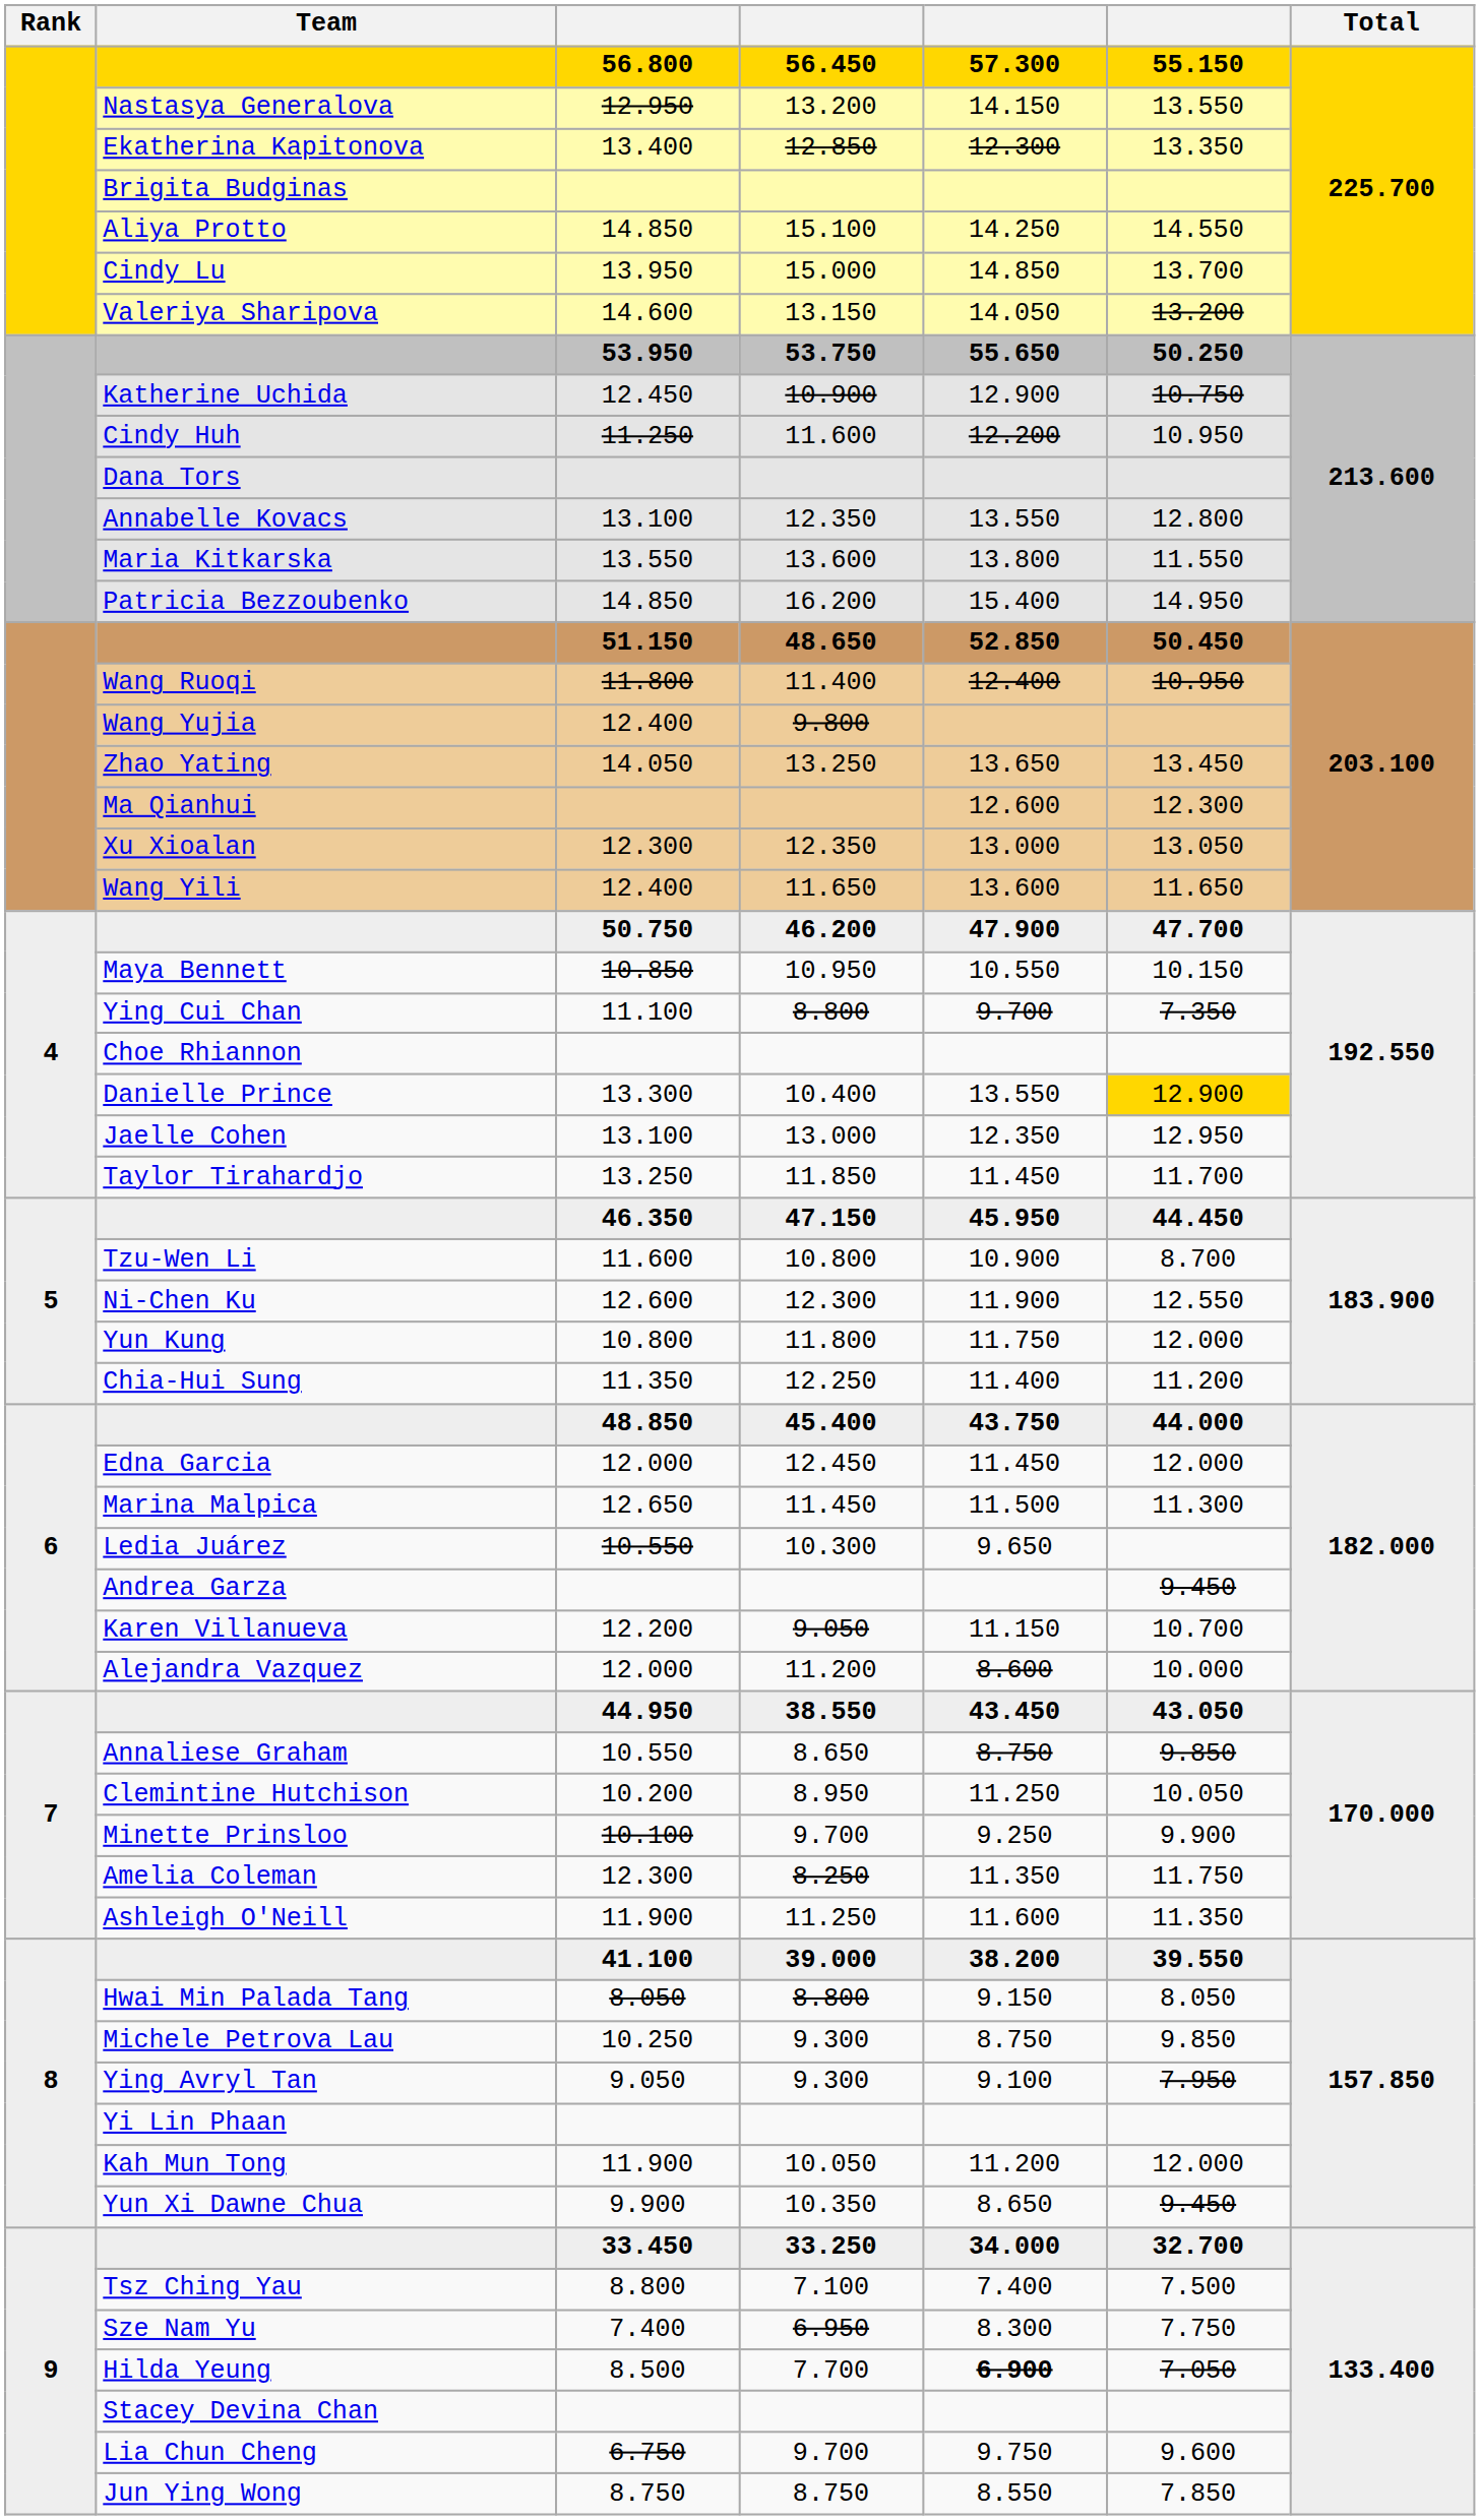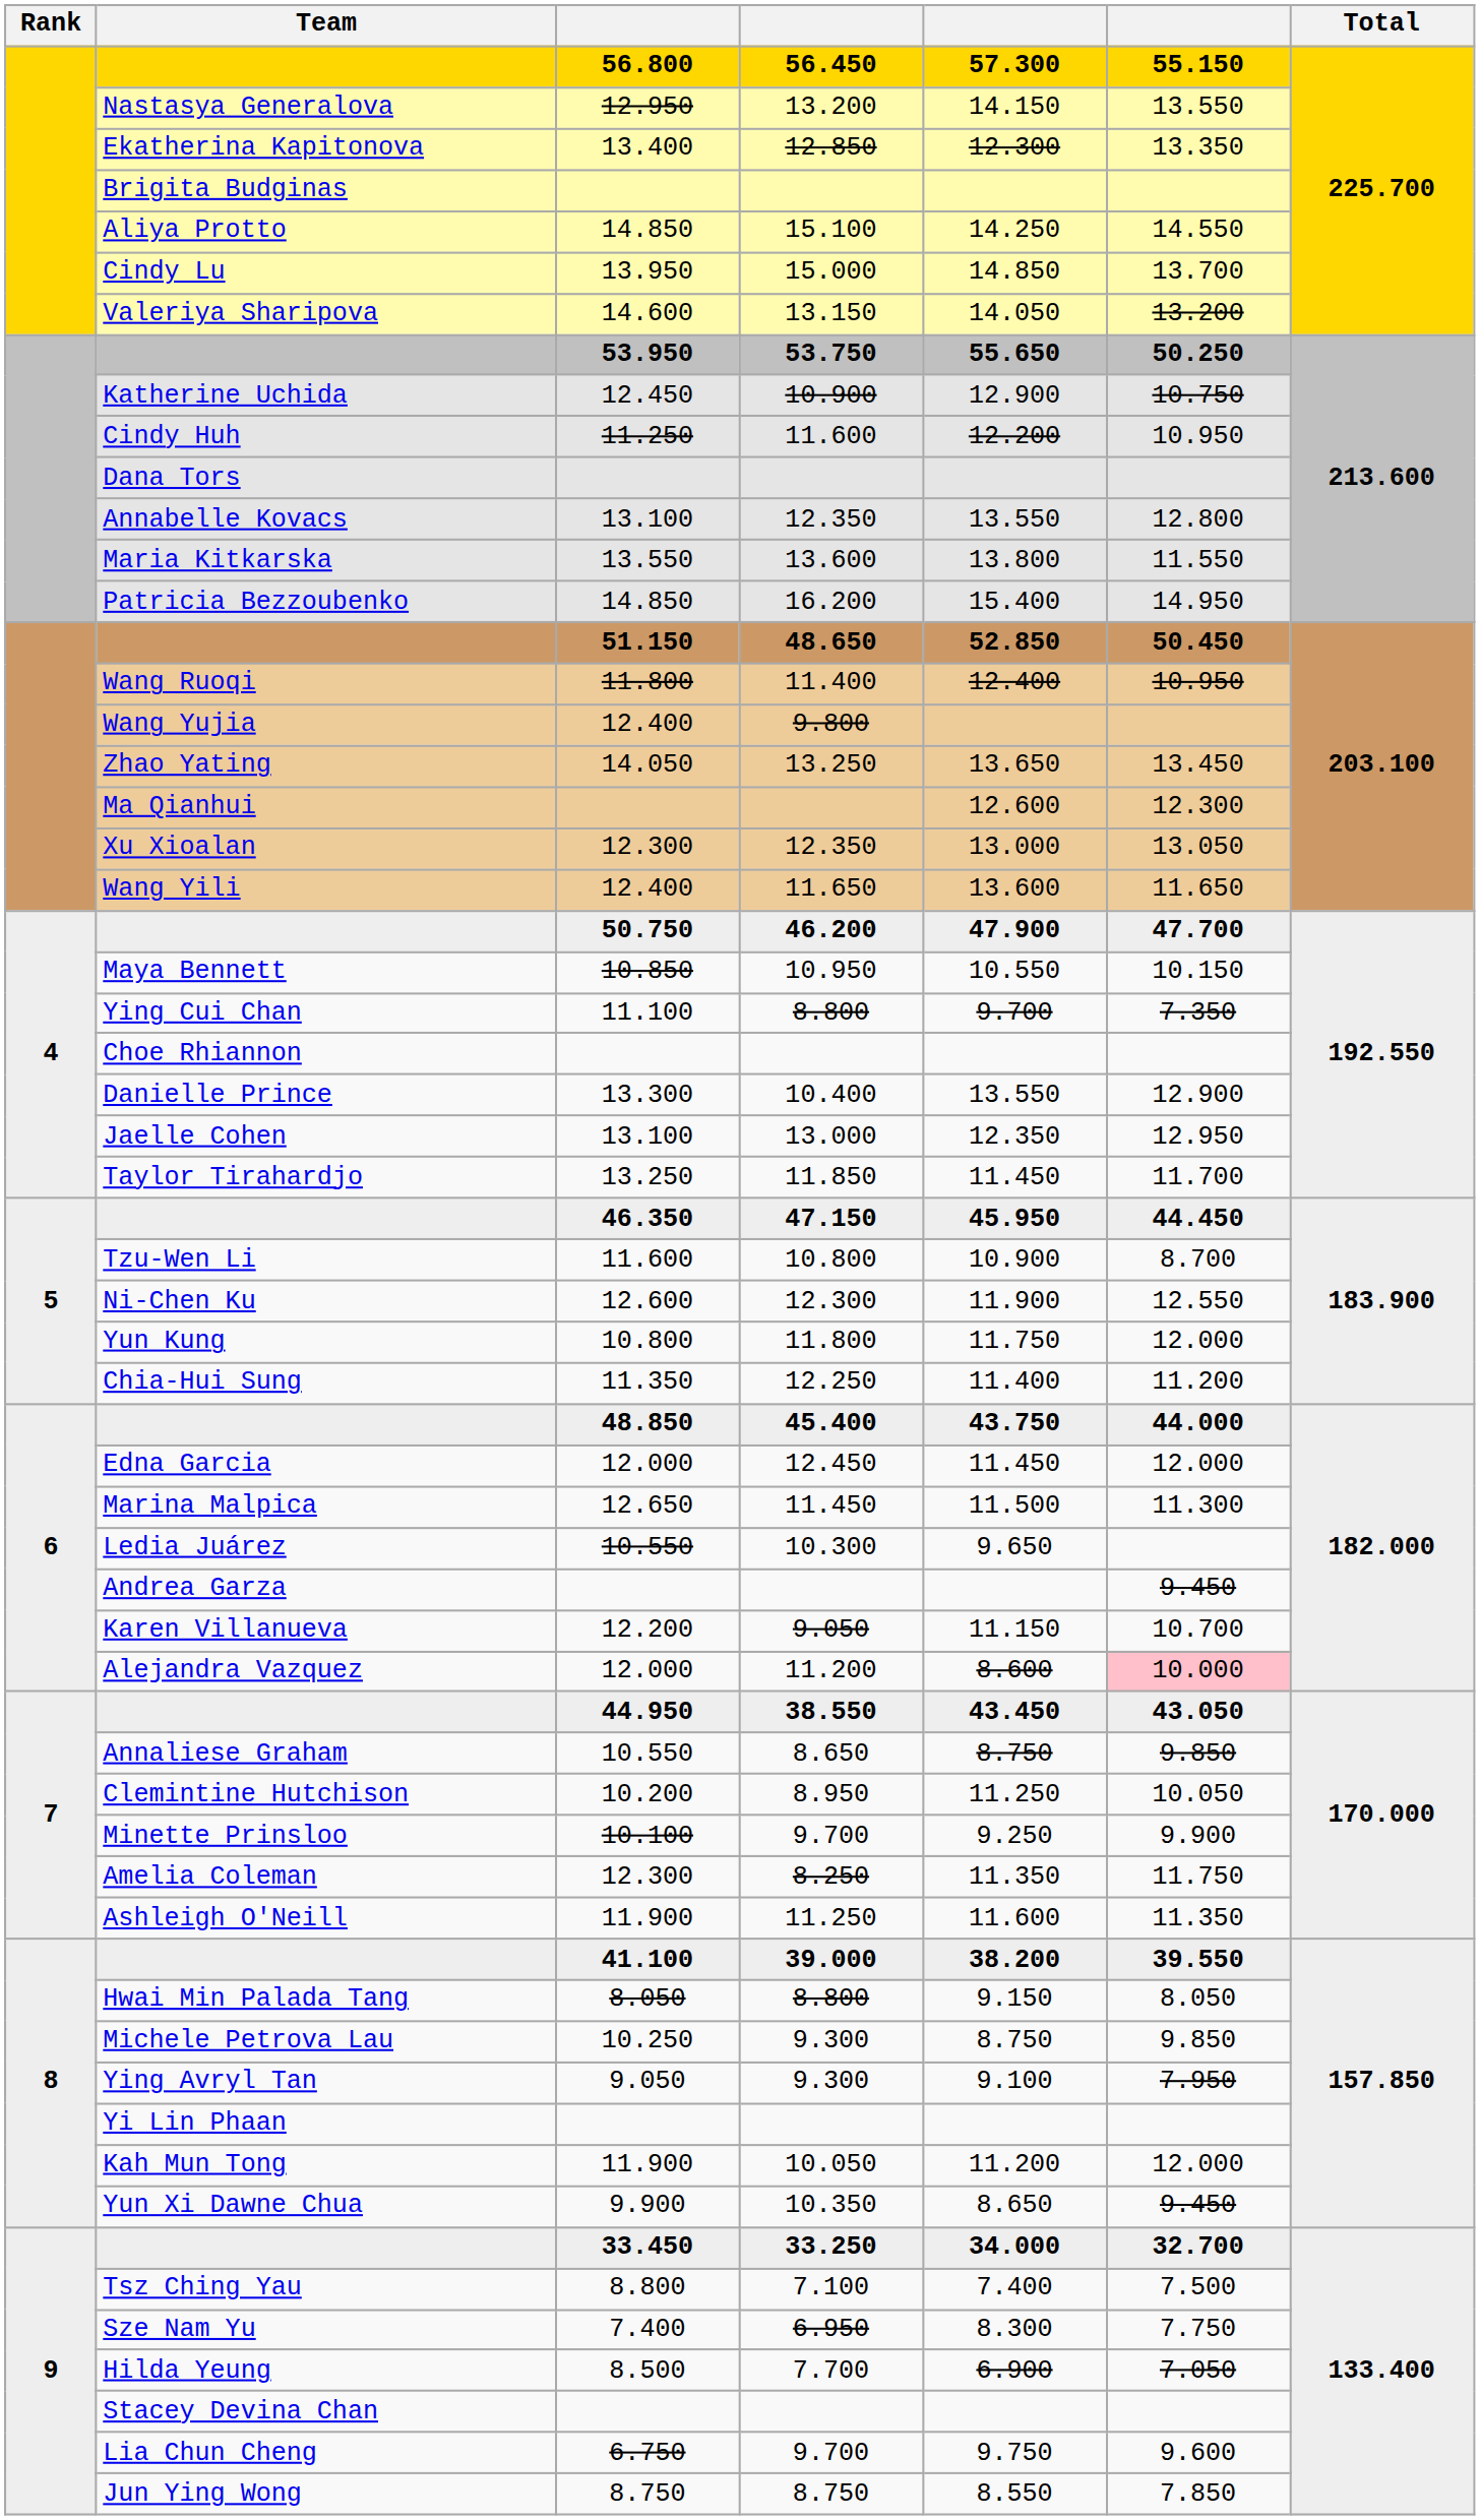Danielle Prince | column 6: gold background -> no background
Alejandra Vazquez | column 6: no background -> pink background
Hilda Yeung | column 5: bold -> normal
